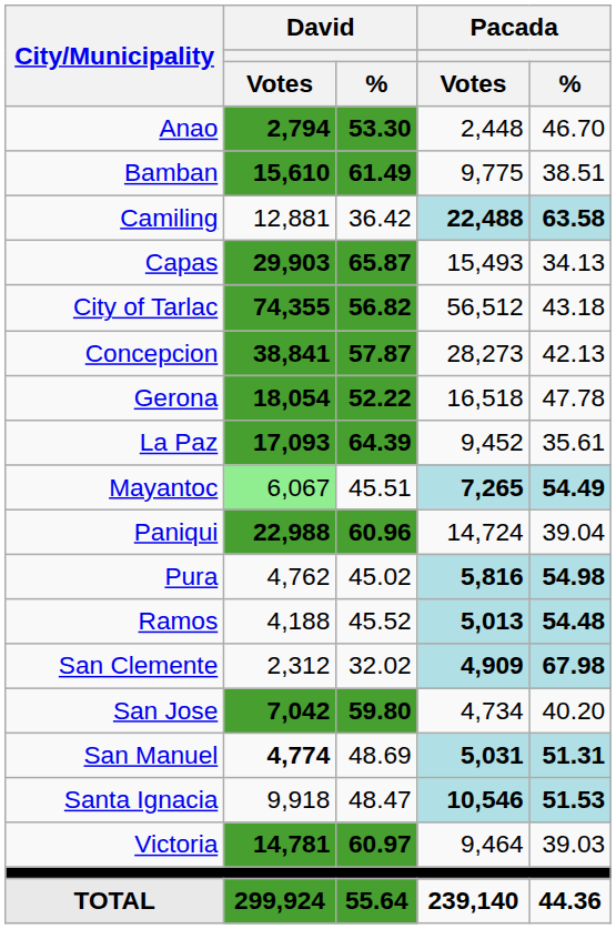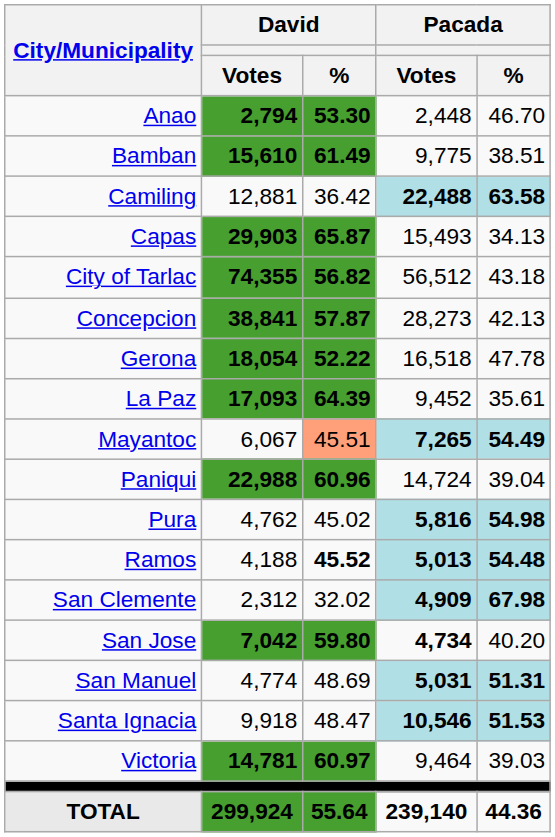Mayantoc | David / Votes: lightgreen background -> no background
Mayantoc | David / %: no background -> lightsalmon background
Ramos | David / %: normal -> bold
San Jose | Pacada / Votes: normal -> bold
San Manuel | David / Votes: bold -> normal
